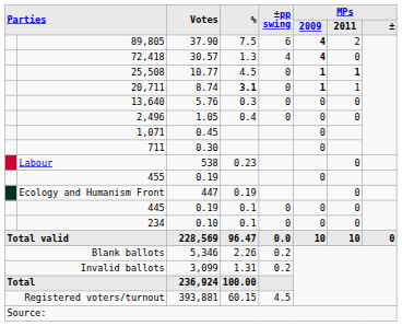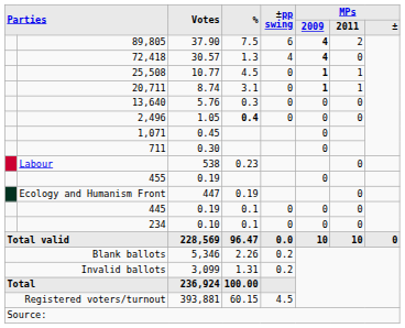25,508 | MPs / 2011: bold -> normal
20,711 | %: bold -> normal
2,496 | %: normal -> bold
